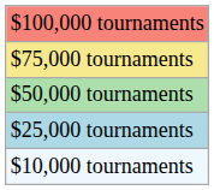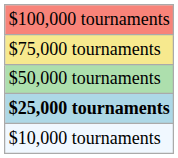row 4 | column 1: normal -> bold
